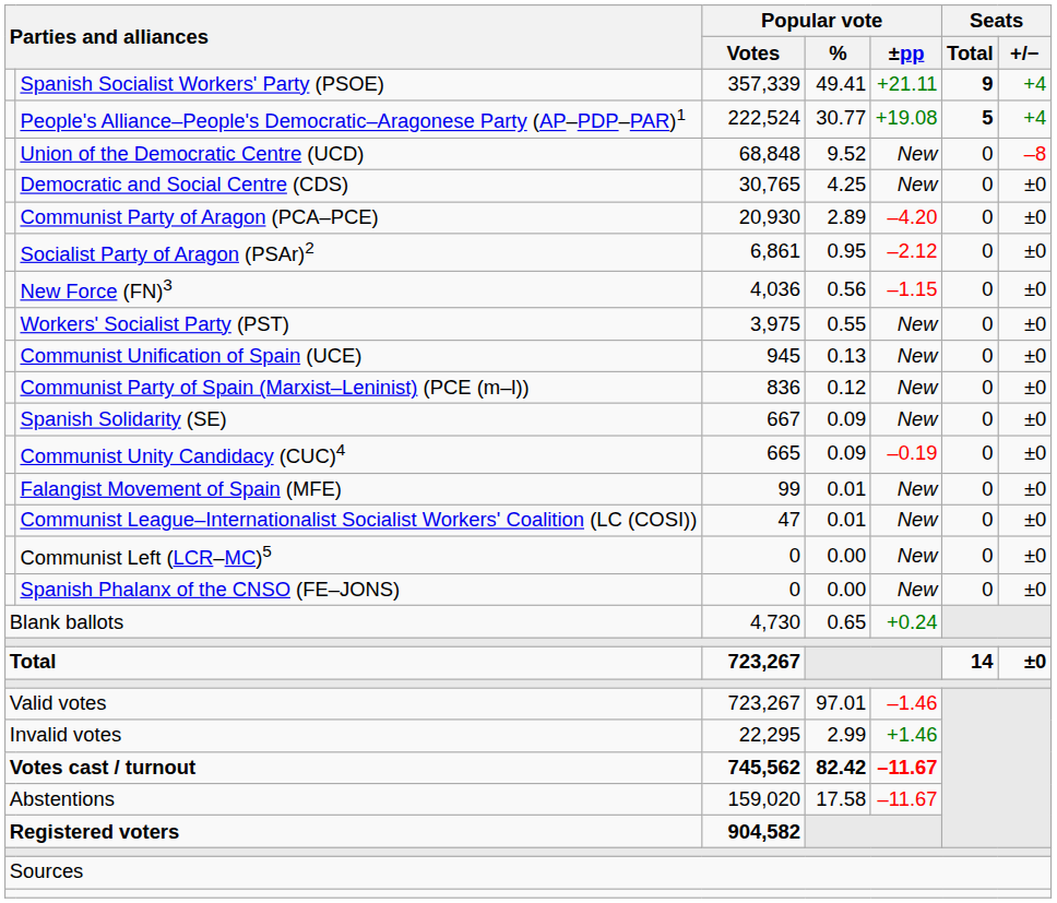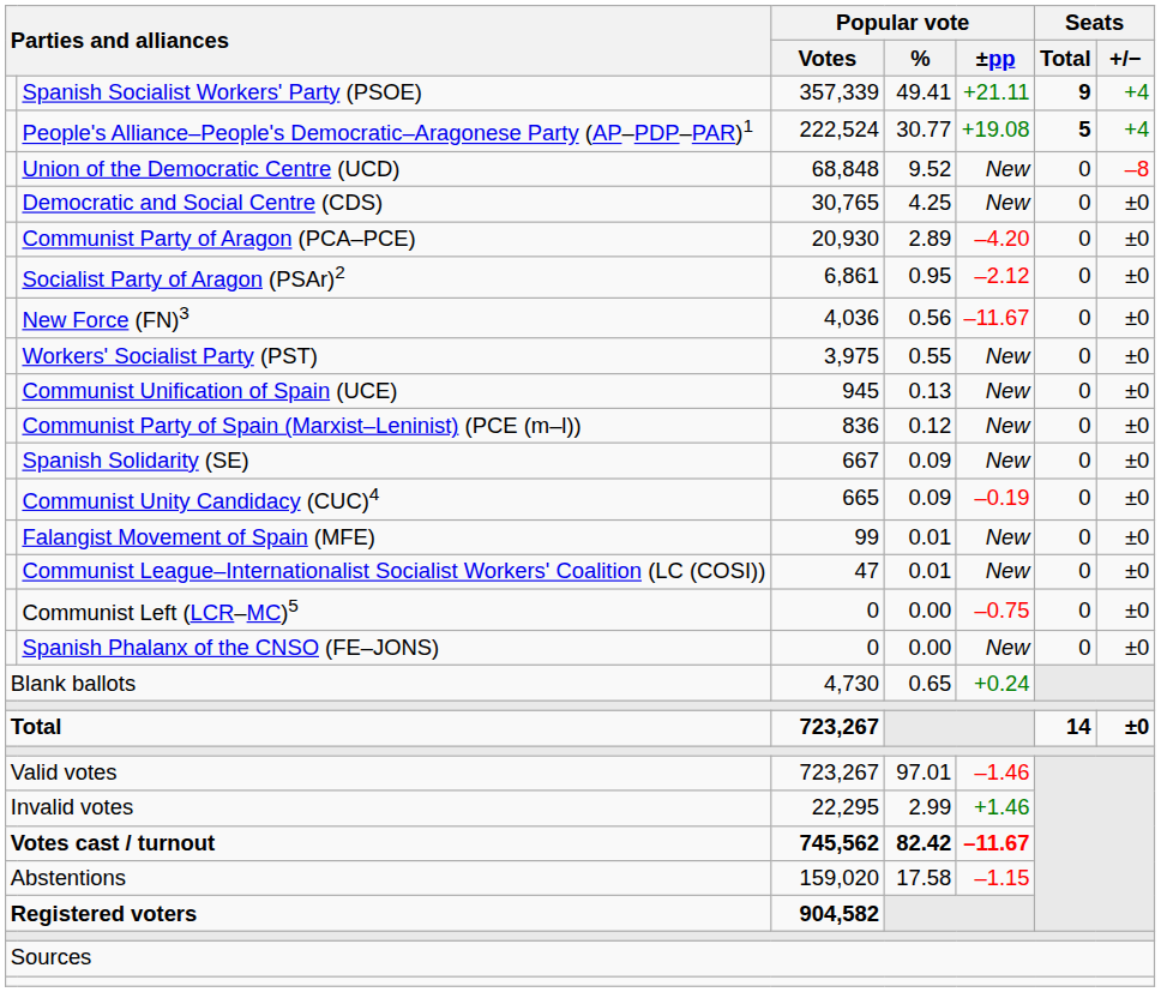New Force (FN)3 | Popular vote / ±pp: –1.15 -> –11.67
Communist Left (LCR–MC)5 | Popular vote / ±pp: New -> –0.75
Abstentions | Popular vote / ±pp: –11.67 -> –1.15
